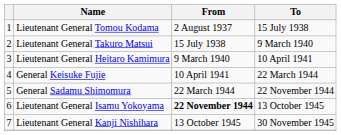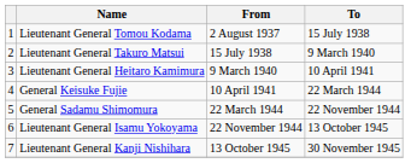Lieutenant General Isamu Yokoyama | From: bold -> normal
